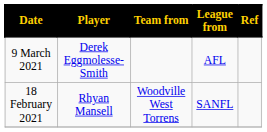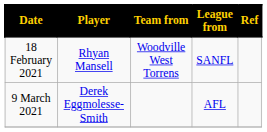rows swapped: 18 February 2021 <-> 9 March 2021
